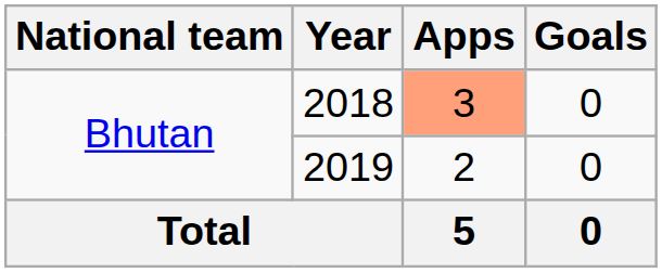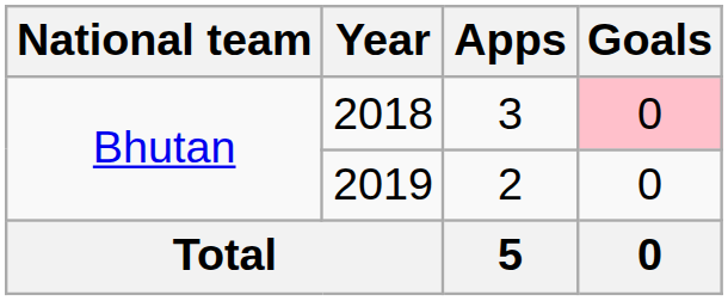2018 | Apps: lightsalmon background -> no background
2018 | Goals: no background -> pink background
